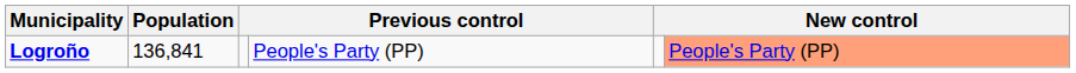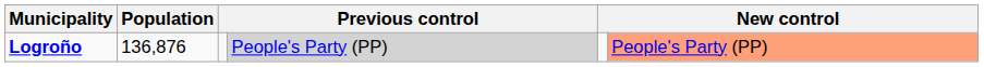Logroño | Population: 136,841 -> 136,876
Logroño | column 4: no background -> lightgrey background
